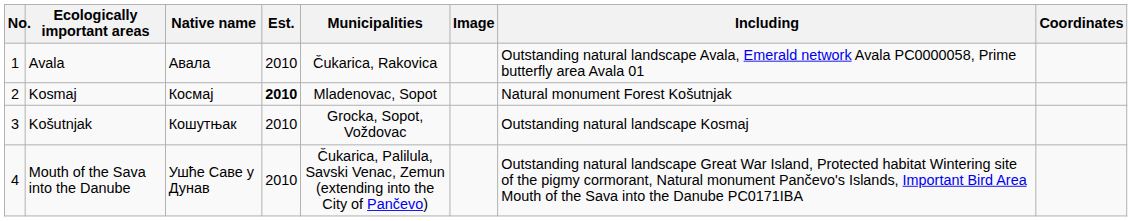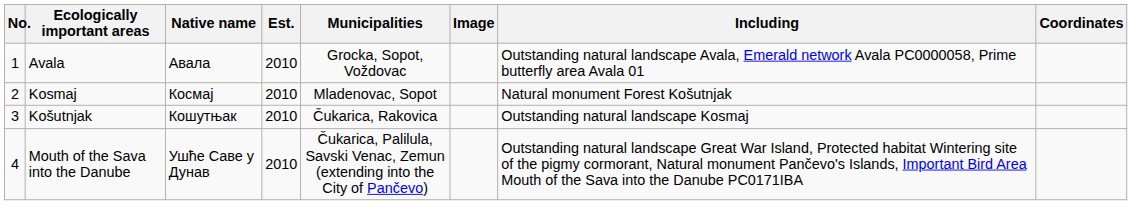Avala | Municipalities: Čukarica, Rakovica -> Grocka, Sopot, Voždovac
Kosmaj | Est.: bold -> normal
Košutnjak | Municipalities: Grocka, Sopot, Voždovac -> Čukarica, Rakovica
